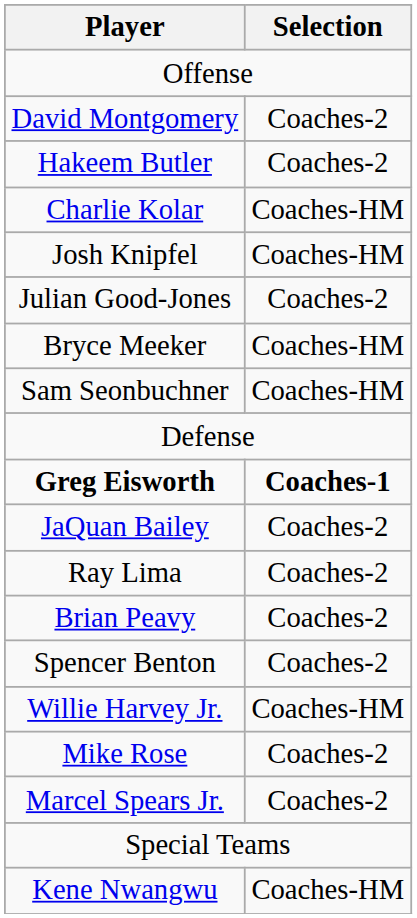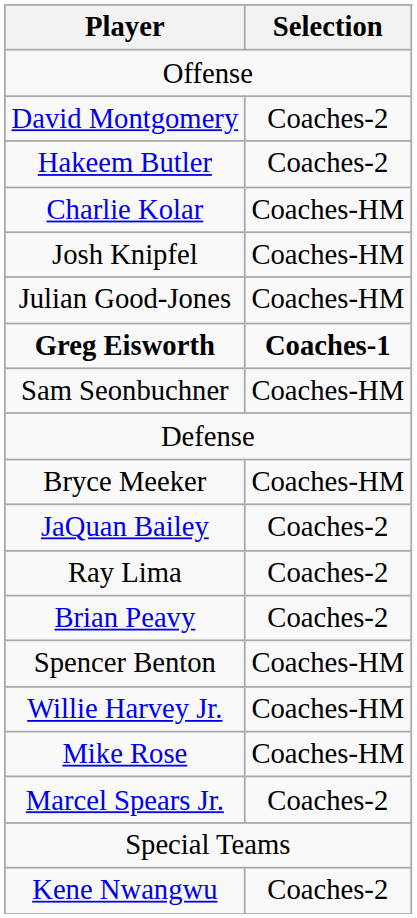Julian Good-Jones | Selection: Coaches-2 -> Coaches-HM
rows swapped: Bryce Meeker <-> Greg Eisworth
Spencer Benton | Selection: Coaches-2 -> Coaches-HM
Mike Rose | Selection: Coaches-2 -> Coaches-HM
Kene Nwangwu | Selection: Coaches-HM -> Coaches-2
